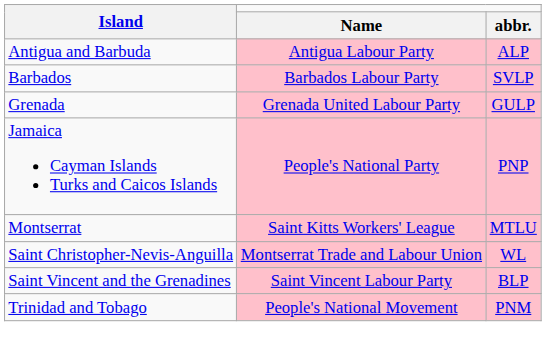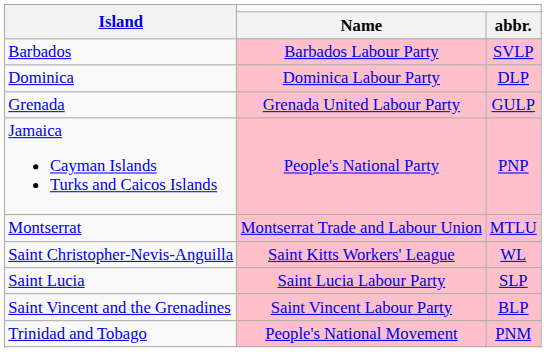- row: Antigua and Barbuda | Antigua Labour Party | ALP
+ row: Dominica | Dominica Labour Party | DLP
Montserrat | Name: Saint Kitts Workers' League -> Montserrat Trade and Labour Union
Saint Christopher-Nevis-Anguilla | Name: Montserrat Trade and Labour Union -> Saint Kitts Workers' League
+ row: Saint Lucia | Saint Lucia Labour Party | SLP
